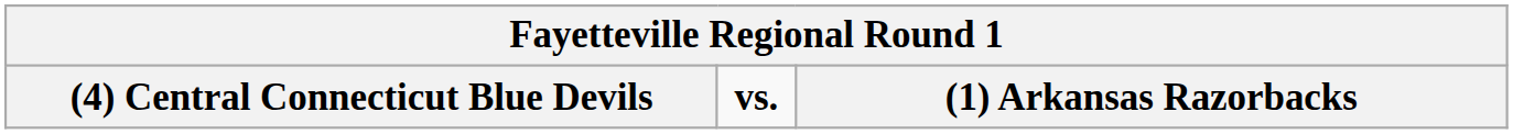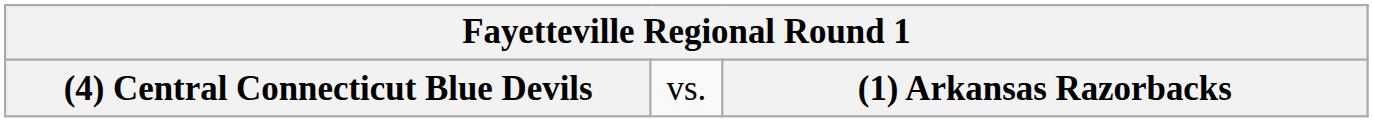(4) Central Connecticut Blue Devils | column 2: bold -> normal
